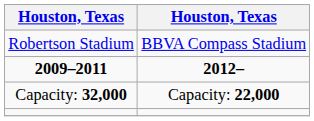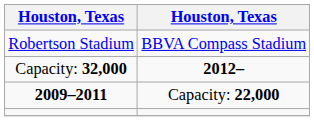row 3 | column 1: 2009–2011 -> Capacity: 32,000
row 4 | column 1: Capacity: 32,000 -> 2009–2011
